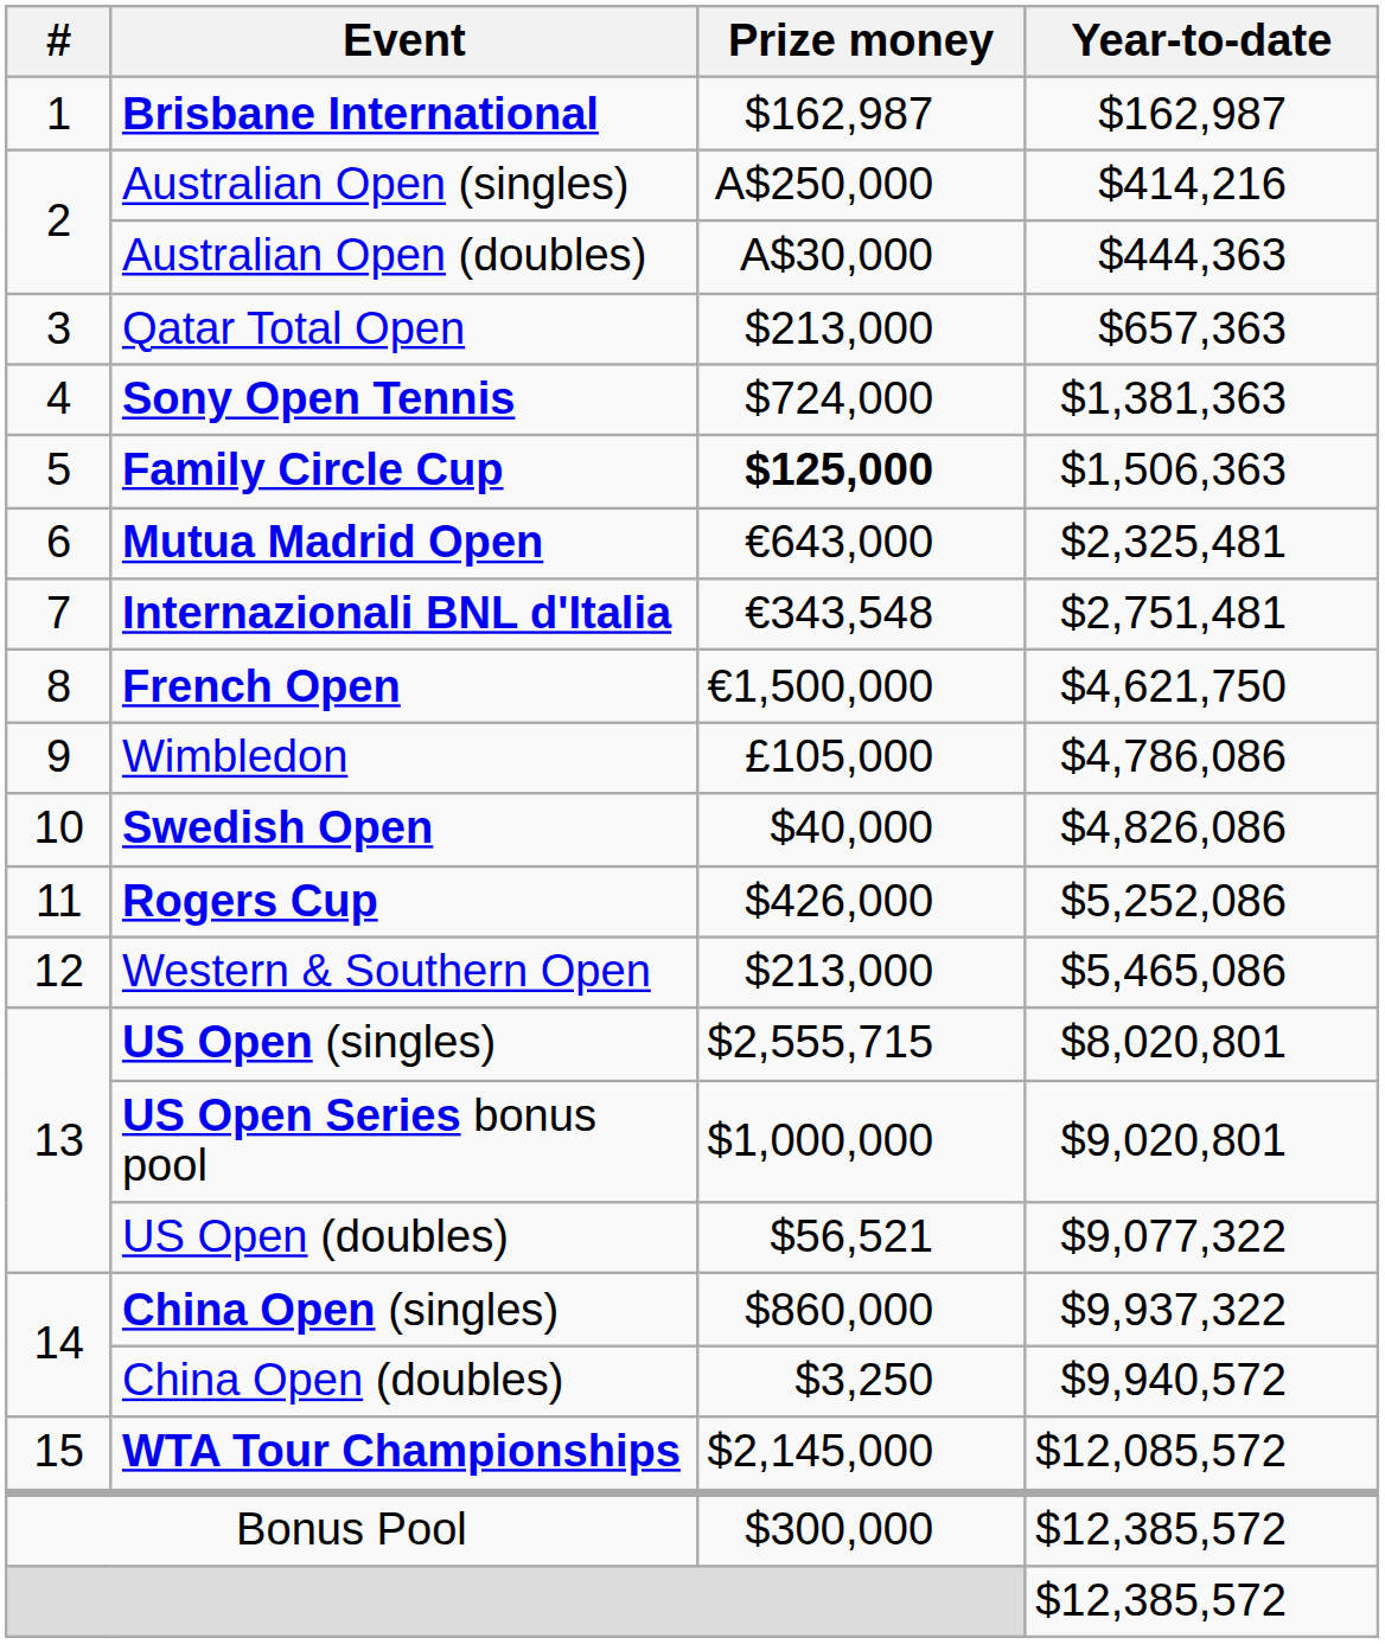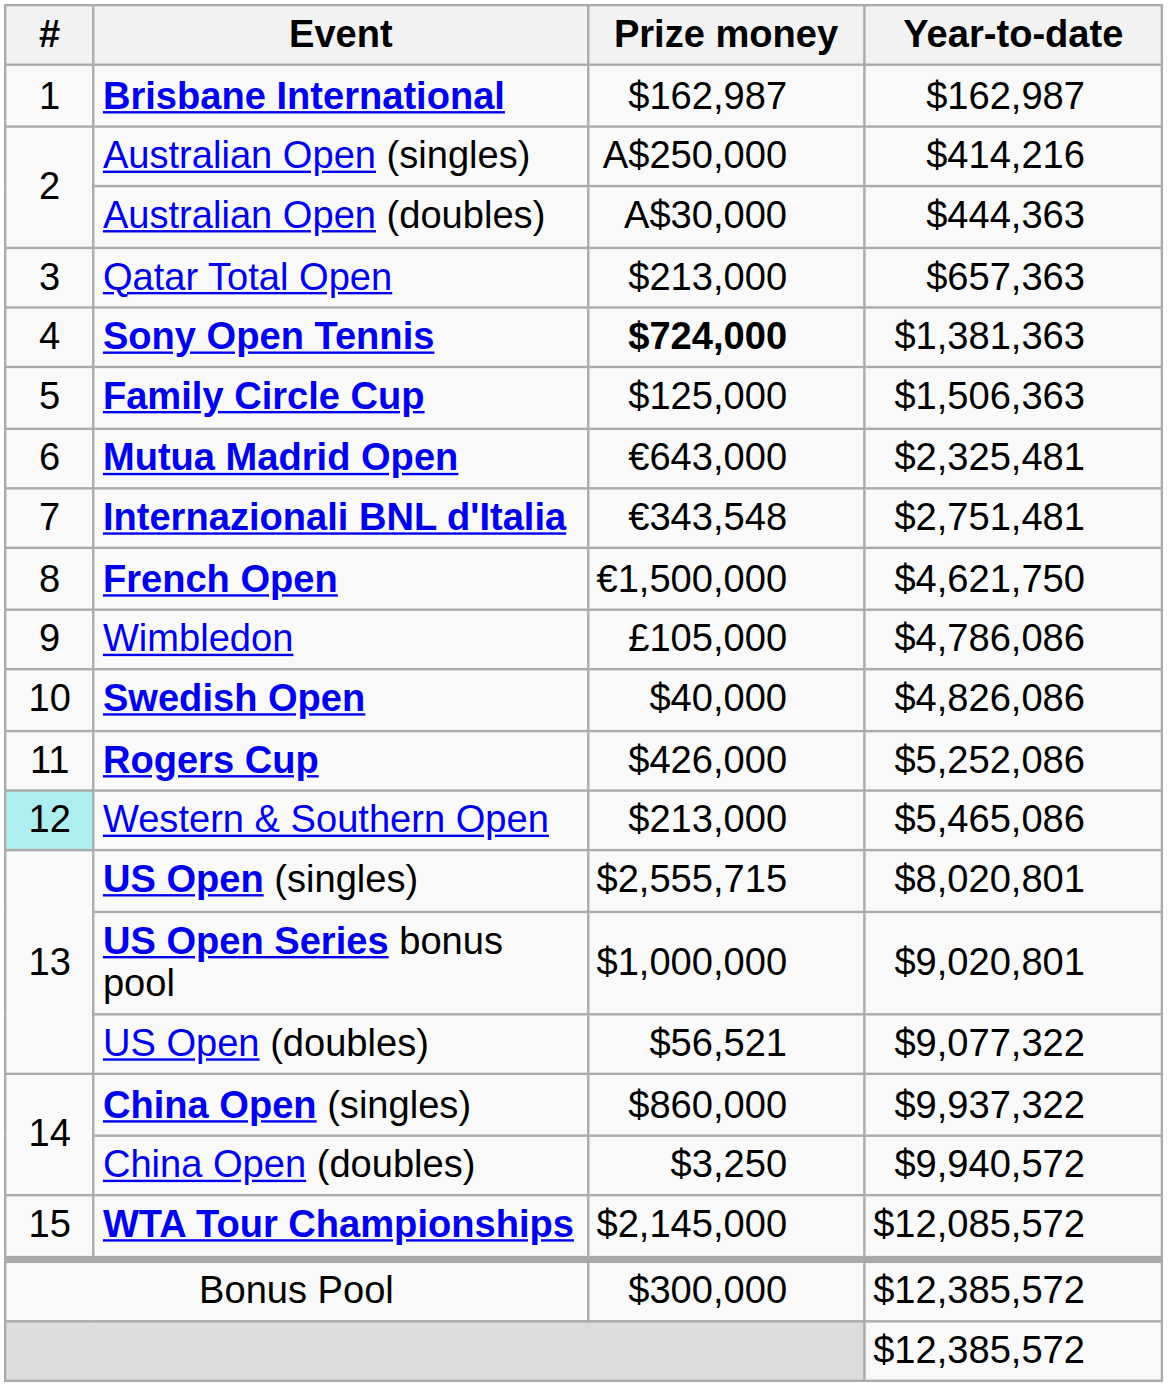Sony Open Tennis | Prize money: normal -> bold
Family Circle Cup | Prize money: bold -> normal
Western & Southern Open | #: no background -> paleturquoise background
